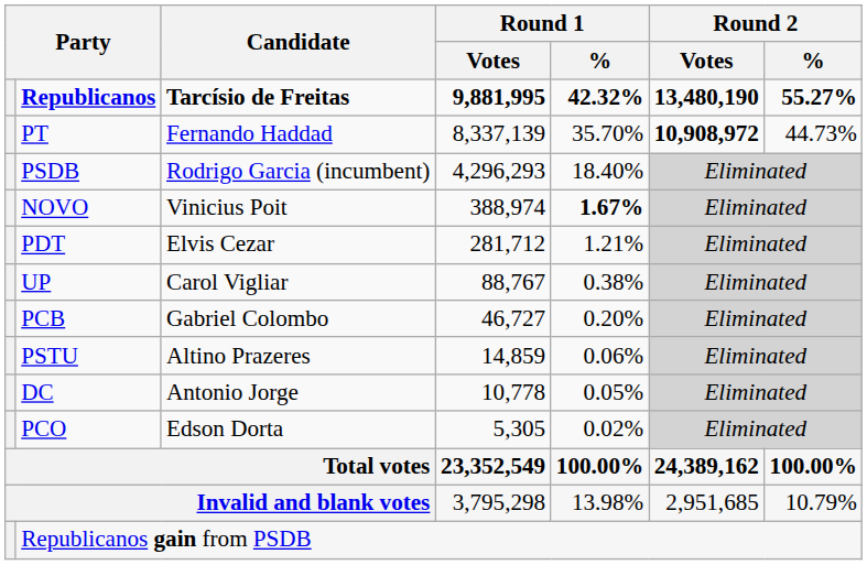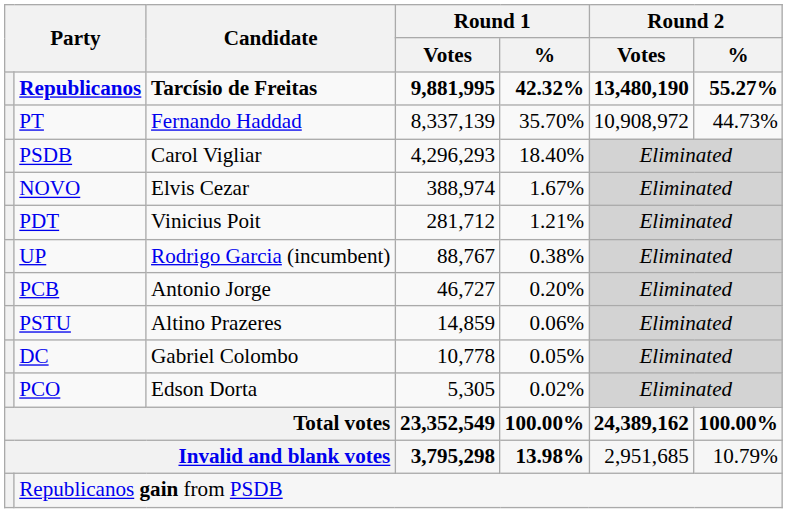PT | Round 2 / Votes: bold -> normal
PSDB | Candidate: Rodrigo Garcia (incumbent) -> Carol Vigliar
NOVO | Candidate: Vinicius Poit -> Elvis Cezar
NOVO | Round 1 / %: bold -> normal
PDT | Candidate: Elvis Cezar -> Vinicius Poit
UP | Candidate: Carol Vigliar -> Rodrigo Garcia (incumbent)
PCB | Candidate: Gabriel Colombo -> Antonio Jorge
DC | Candidate: Antonio Jorge -> Gabriel Colombo
Invalid and blank votes | Round 1 / Votes: normal -> bold
Invalid and blank votes | Round 1 / %: normal -> bold
